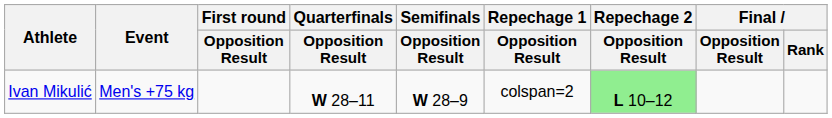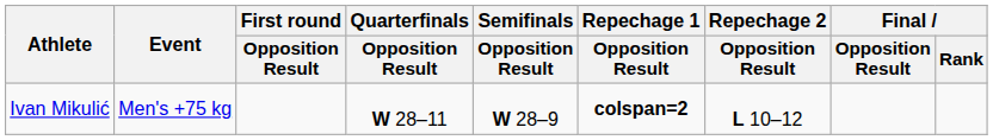Ivan Mikulić | Repechage 1 / Opposition Result: normal -> bold
Ivan Mikulić | Repechage 2 / Opposition Result: lightgreen background -> no background
